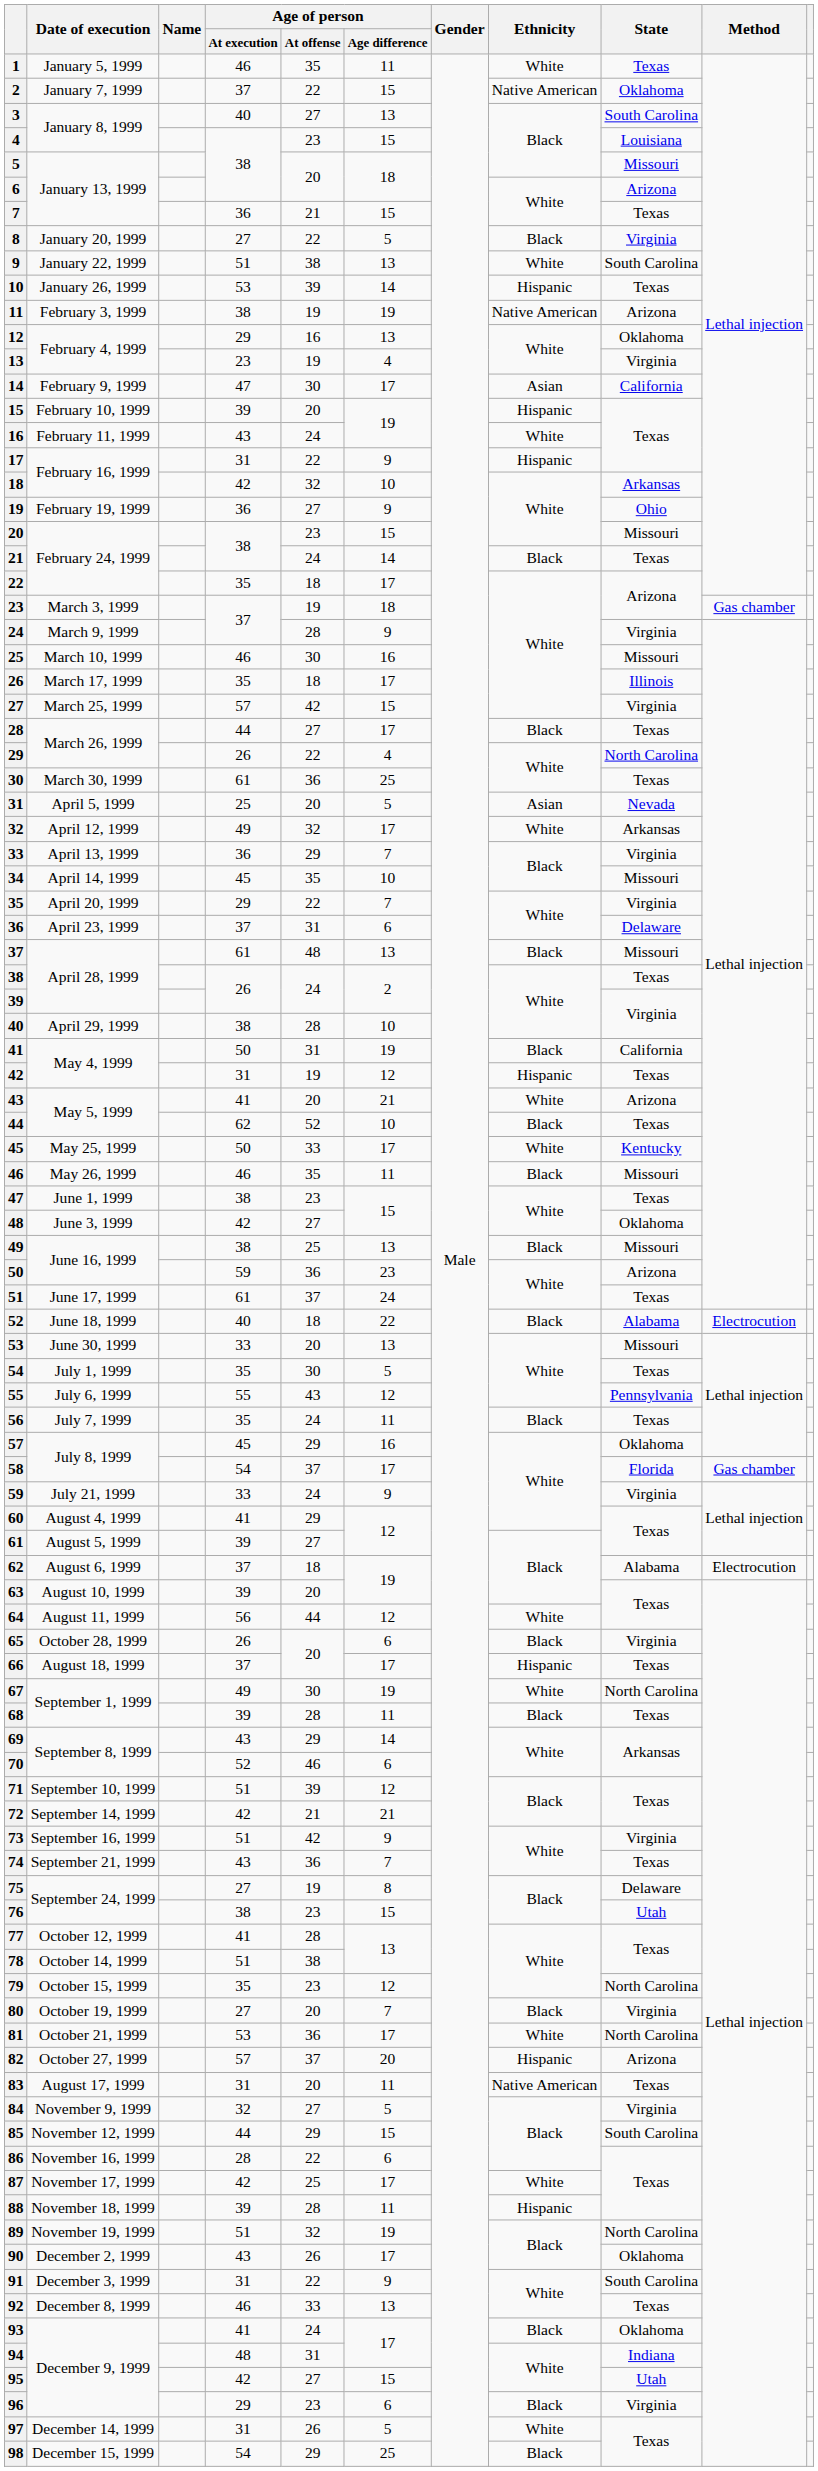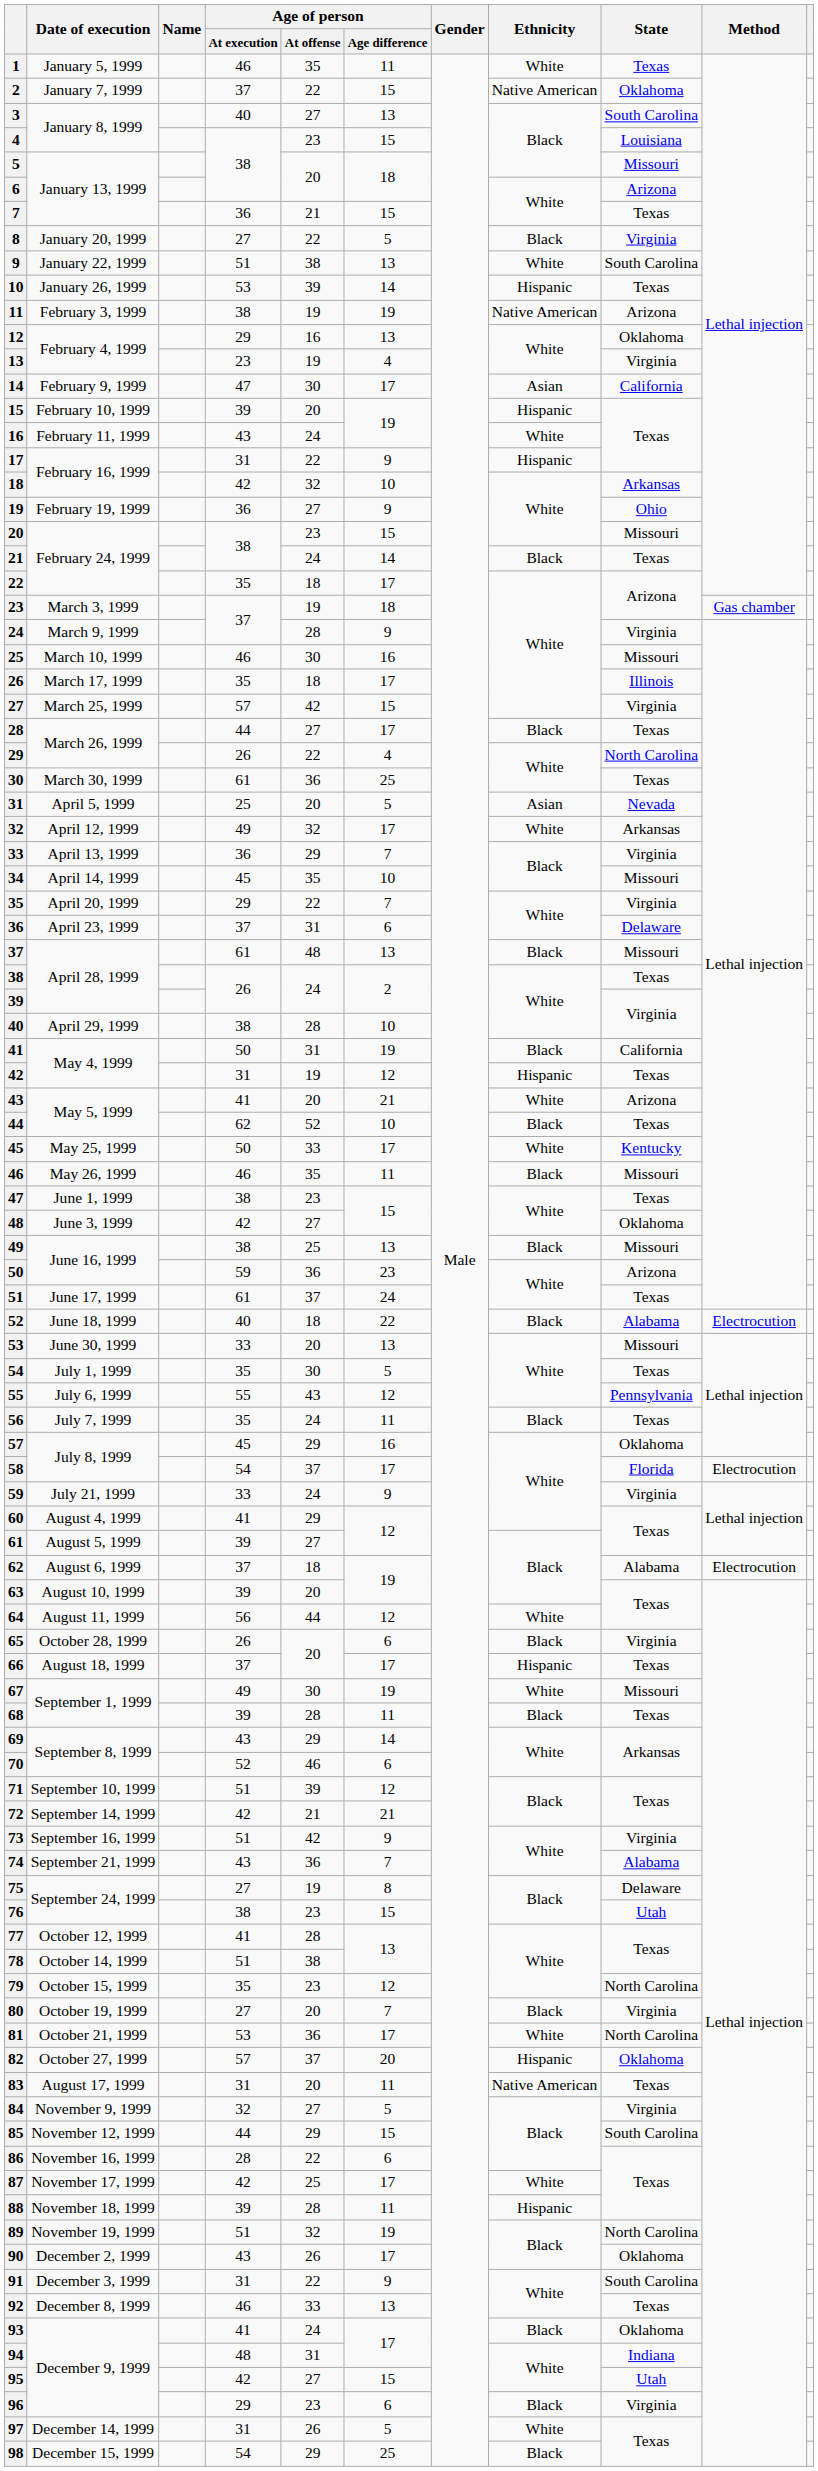58 | Method: Gas chamber -> Electrocution
67 | State: North Carolina -> Missouri
74 | State: Texas -> Alabama
82 | State: Arizona -> Oklahoma
